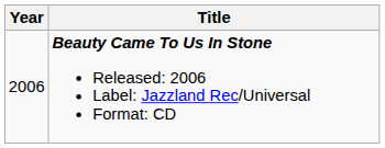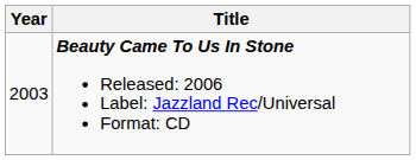row 2 | Year: 2006 -> 2003
